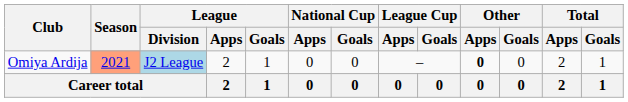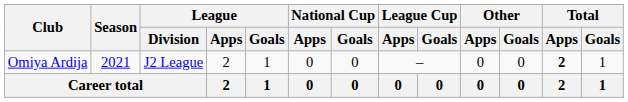Omiya Ardija | Season: lightsalmon background -> no background
Omiya Ardija | League / Division: lightblue background -> no background
Omiya Ardija | Other / Apps: bold -> normal
Omiya Ardija | Total / Apps: normal -> bold
